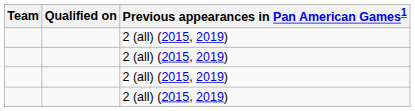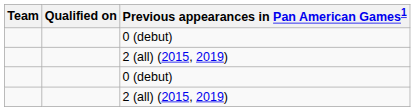row 2 | Previous appearances in Pan American Games1: 2 (all) (2015, 2019) -> 0 (debut)
row 4 | Previous appearances in Pan American Games1: 2 (all) (2015, 2019) -> 0 (debut)
